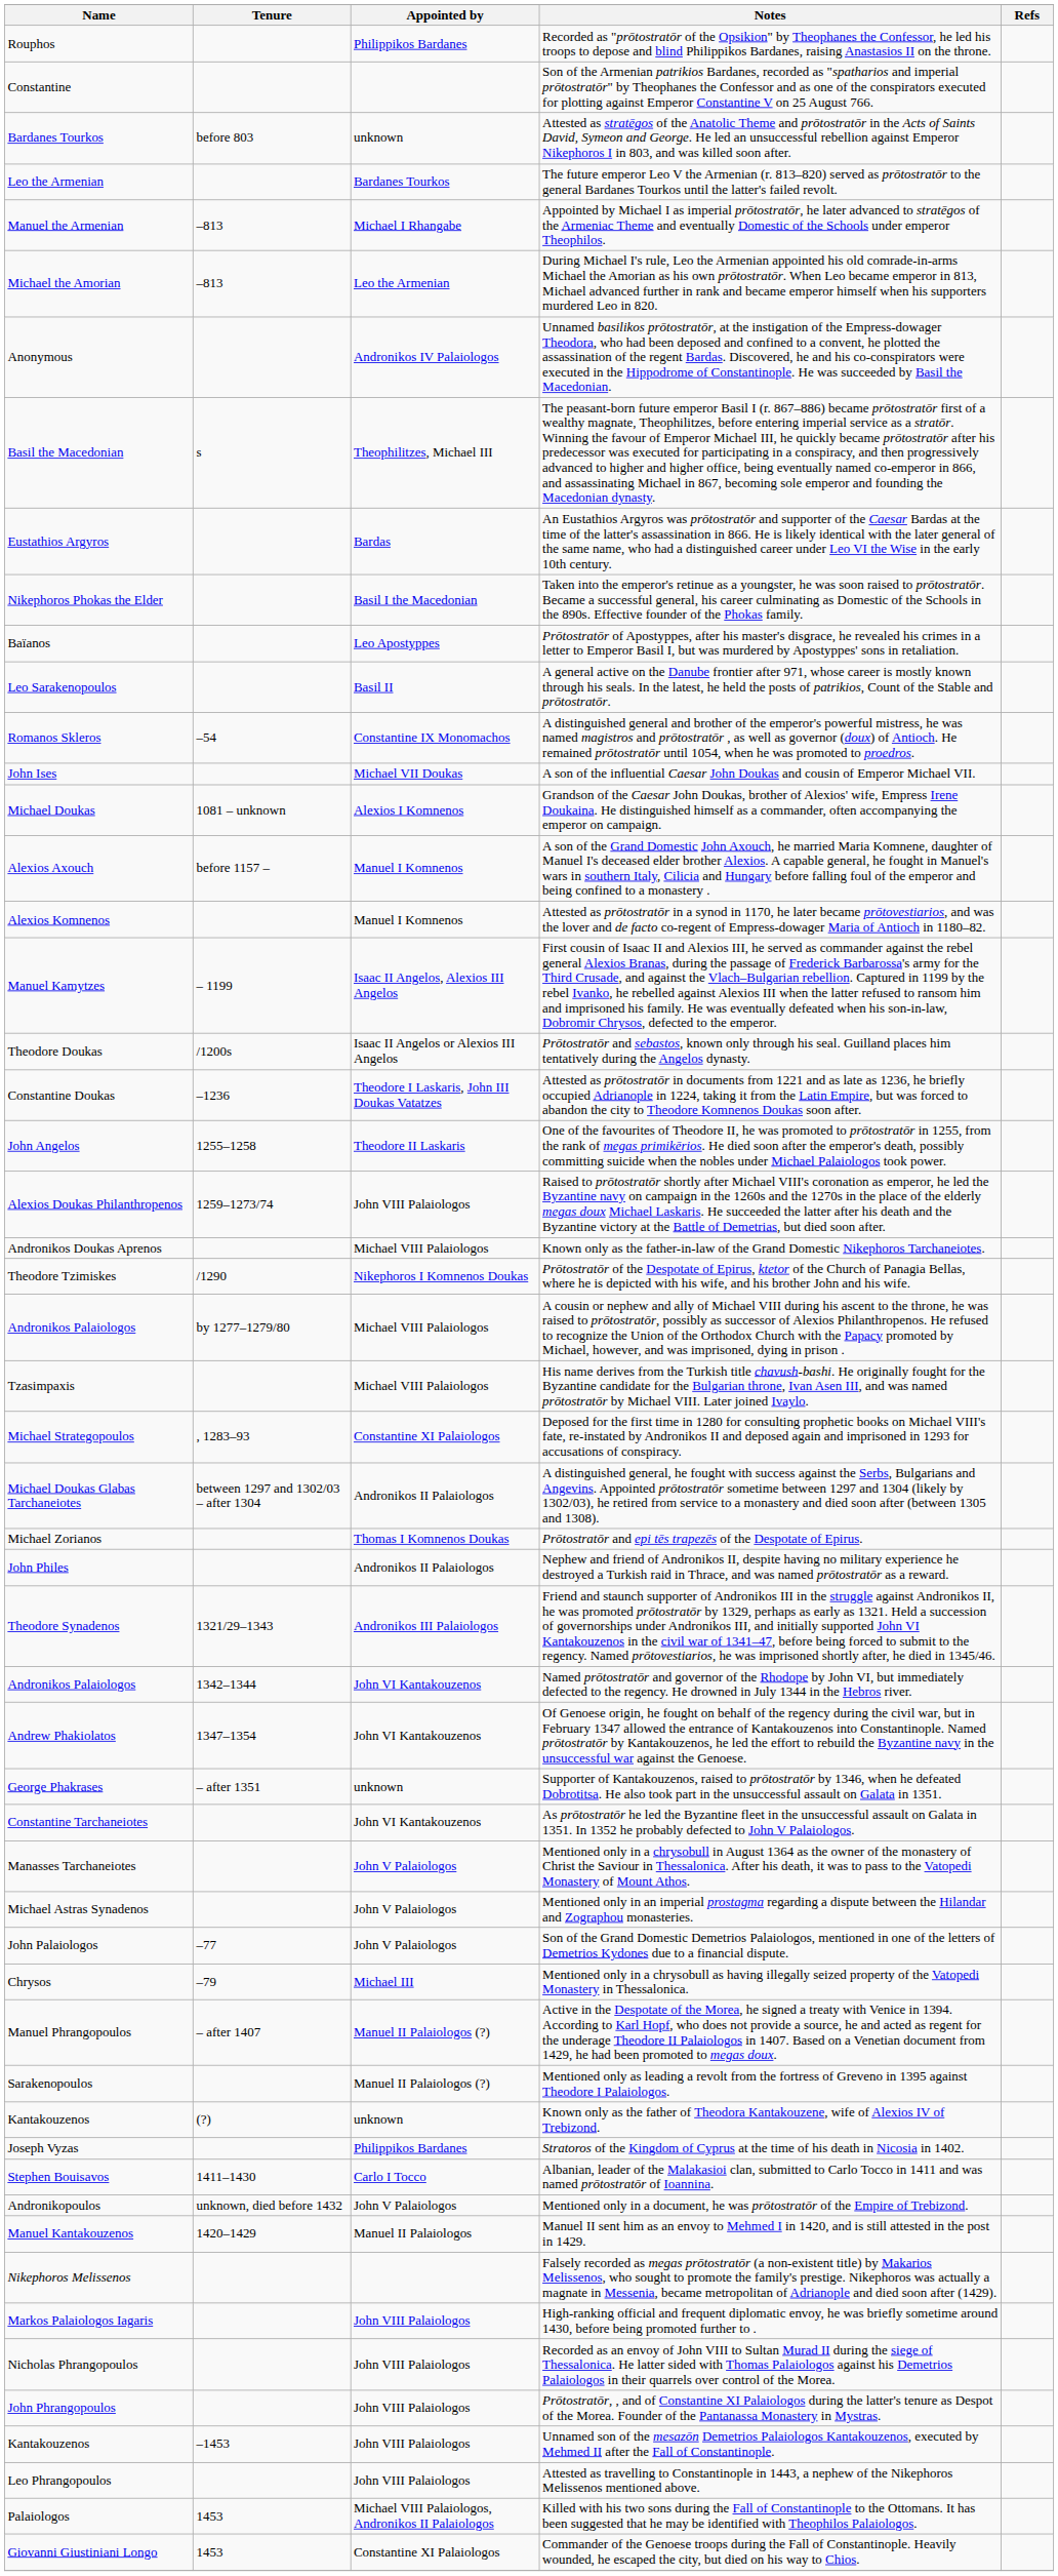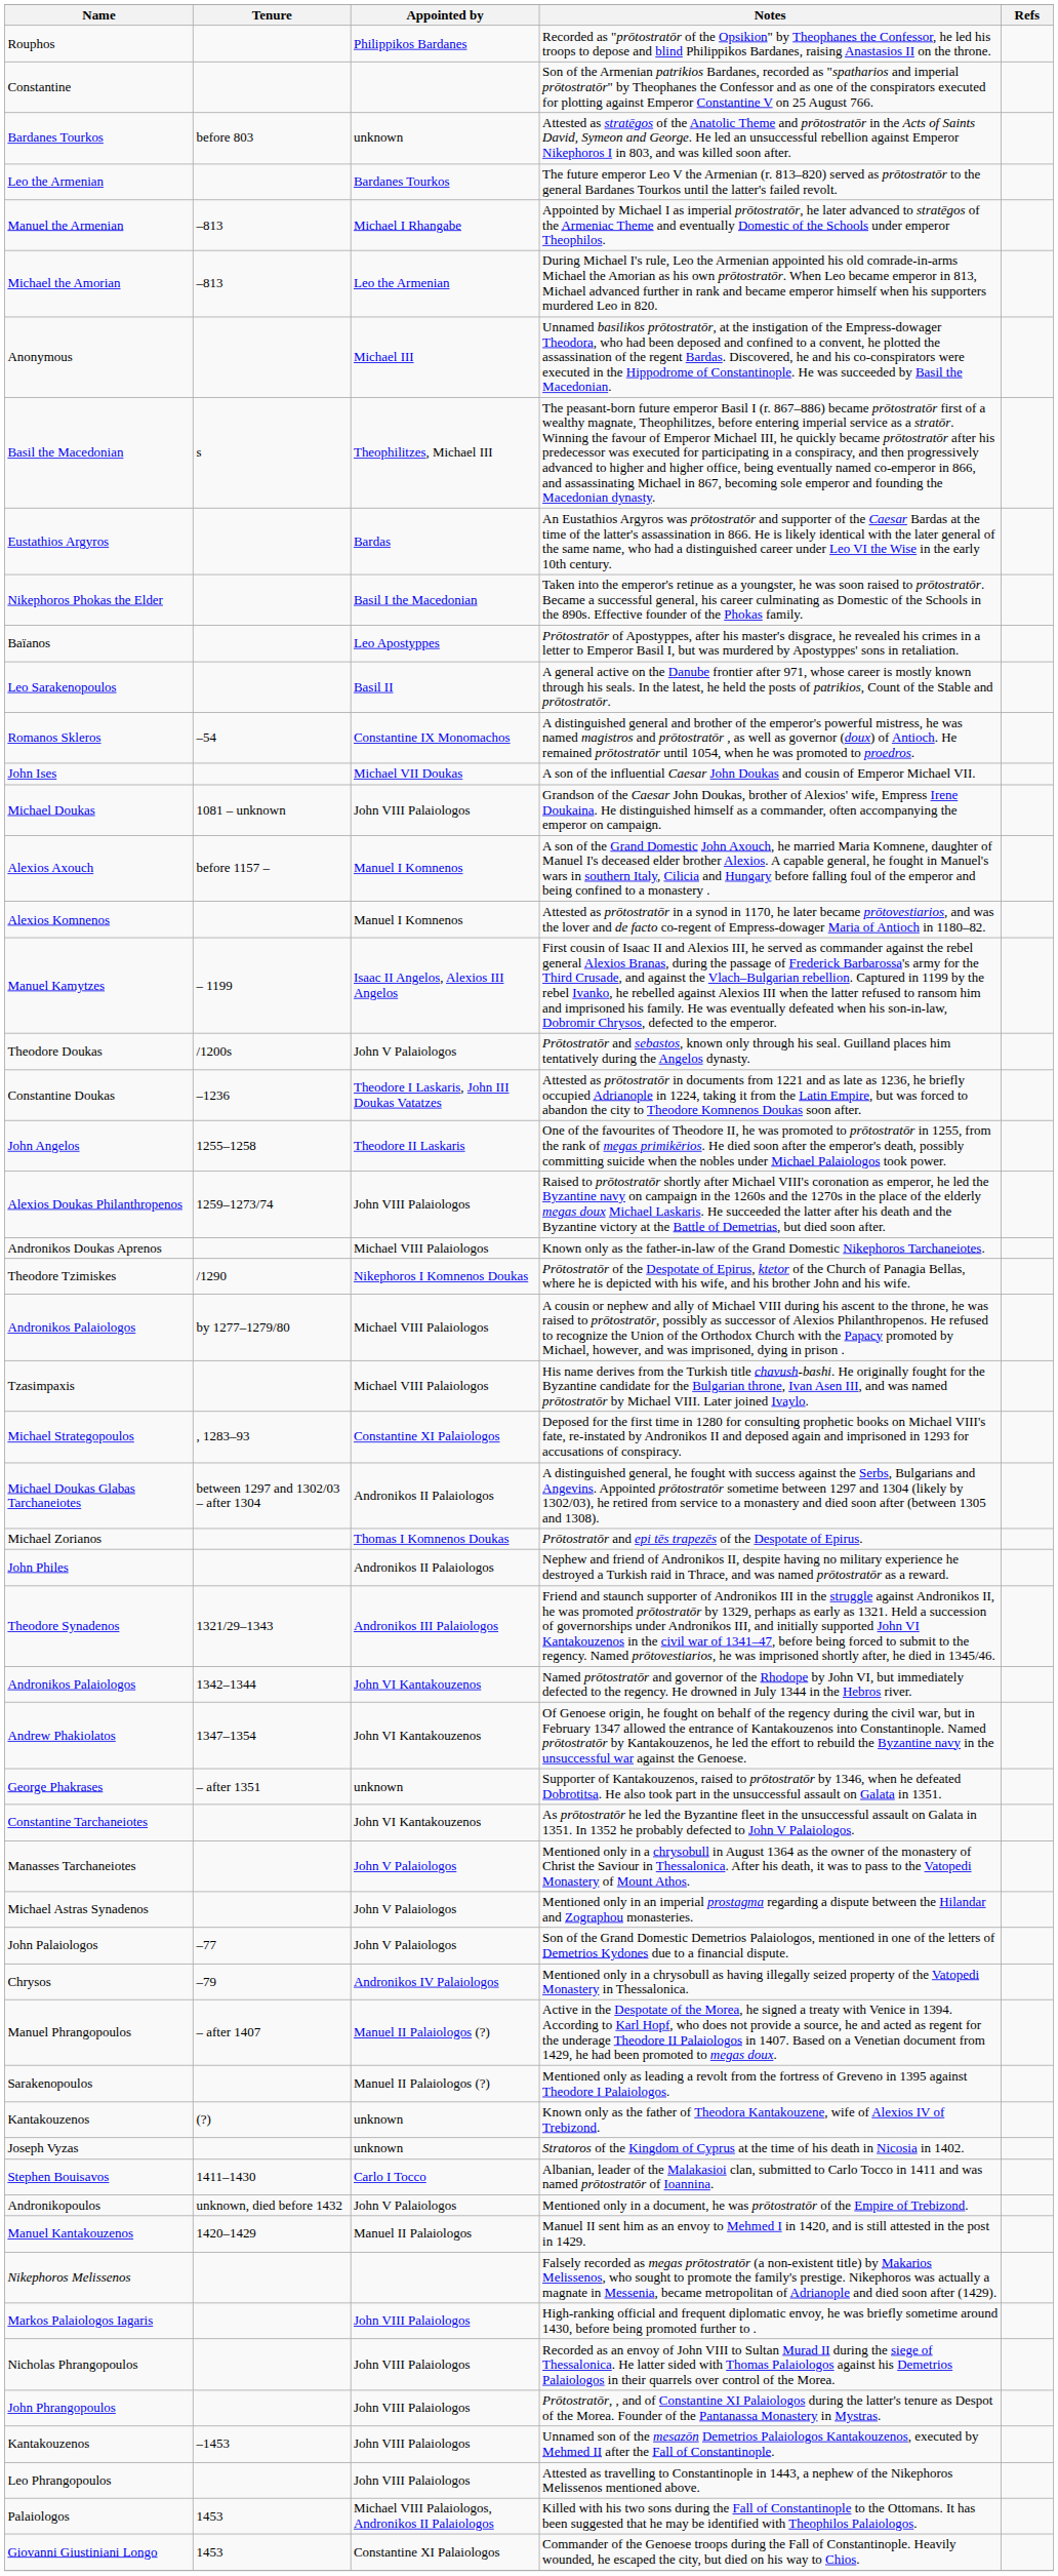row 8 | Appointed by: Andronikos IV Palaiologos -> Michael III
row 16 | Appointed by: Alexios I Komnenos -> John VIII Palaiologos
row 20 | Appointed by: Isaac II Angelos or Alexios III Angelos -> John V Palaiologos
row 40 | Appointed by: Michael III -> Andronikos IV Palaiologos
row 44 | Appointed by: Philippikos Bardanes -> unknown
